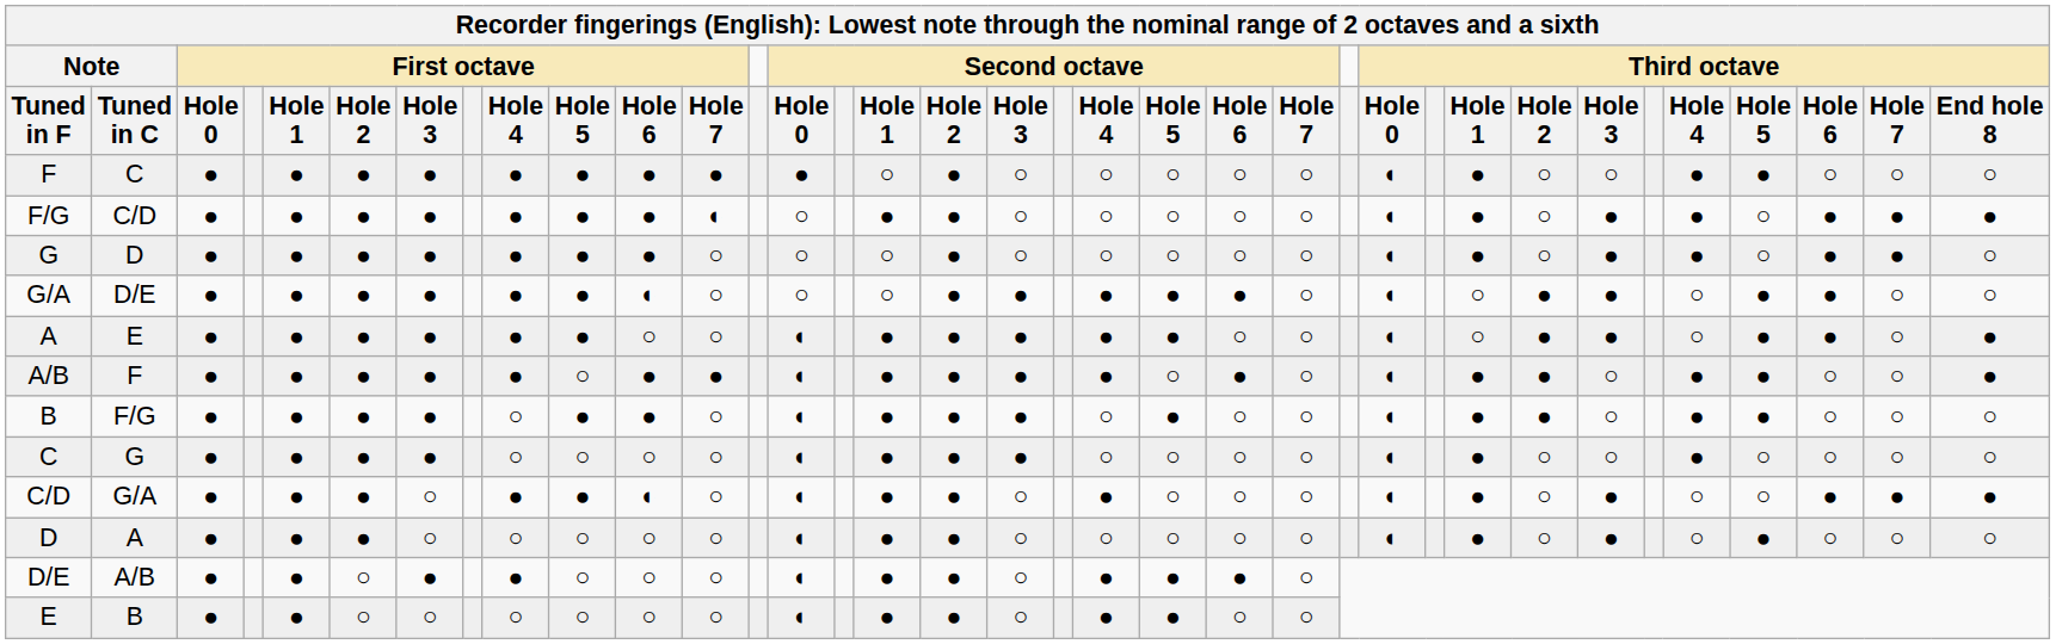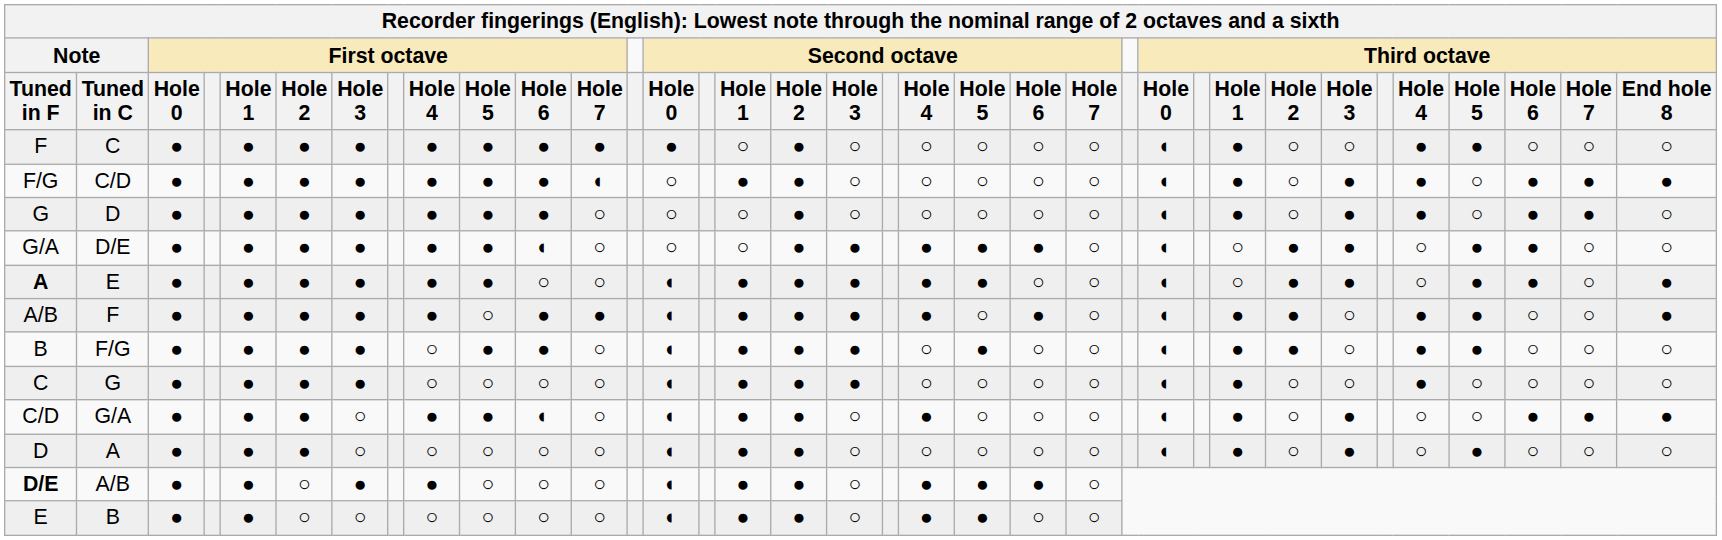row 8 | Note / Tuned in F: normal -> bold
row 14 | Note / Tuned in F: normal -> bold
